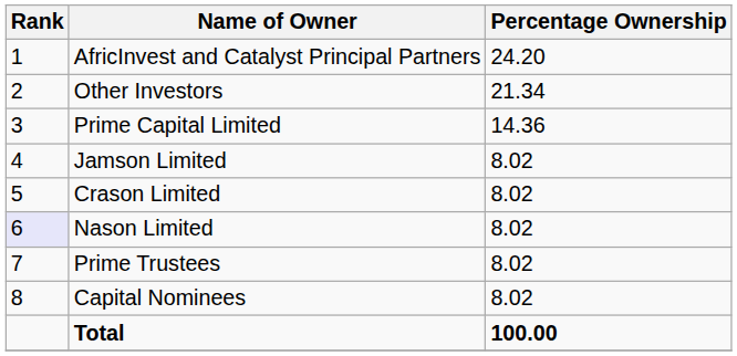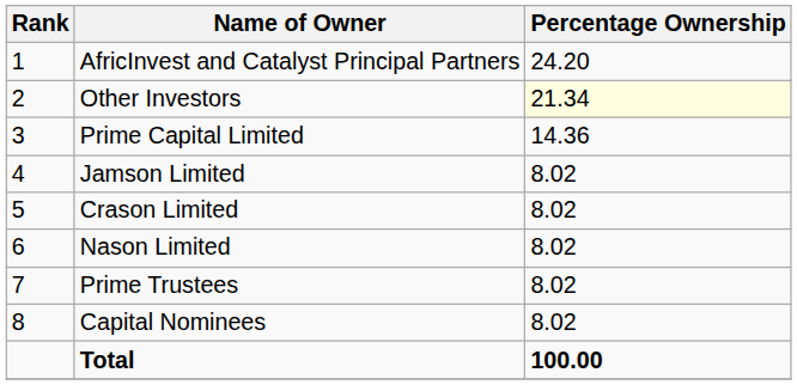Other Investors | Percentage Ownership: no background -> lightyellow background
Nason Limited | Rank: lavender background -> no background
